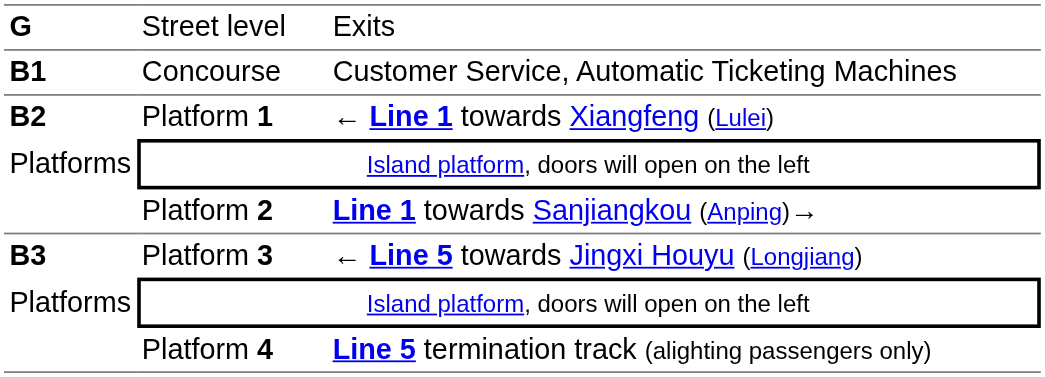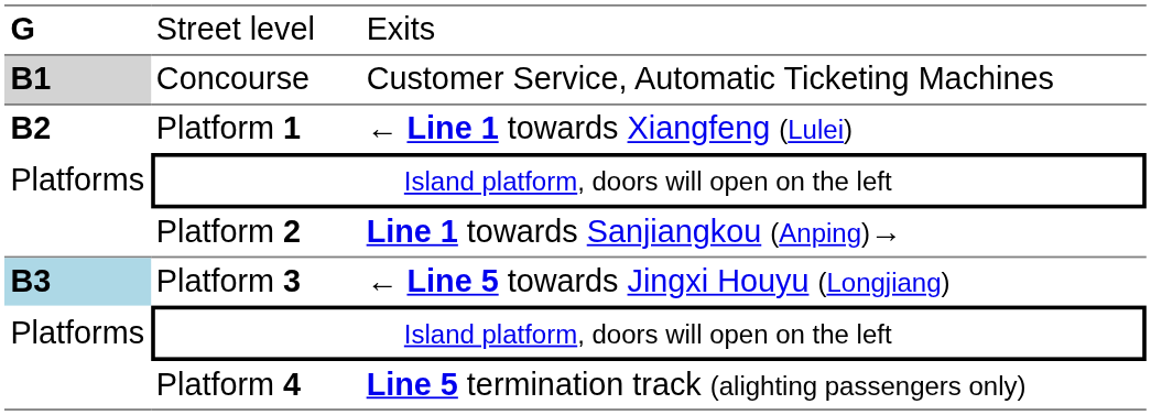Concourse | column 1: no background -> lightgrey background
Platform 3 | column 1: no background -> lightblue background
